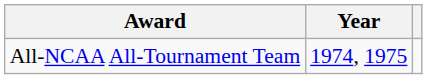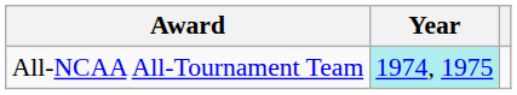row 2 | Year: no background -> paleturquoise background
